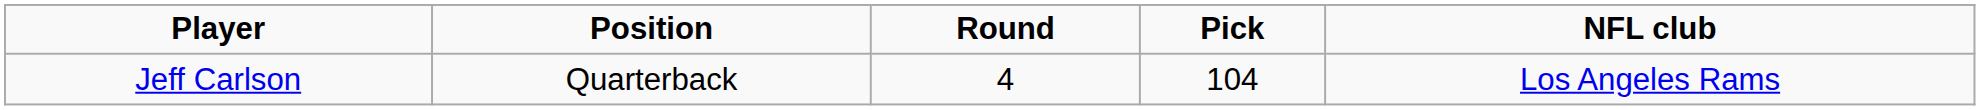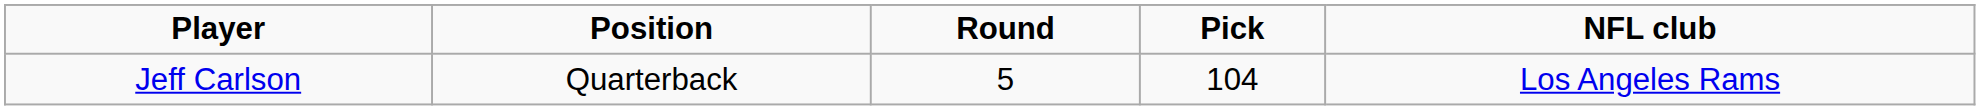Jeff Carlson | Round: 4 -> 5
